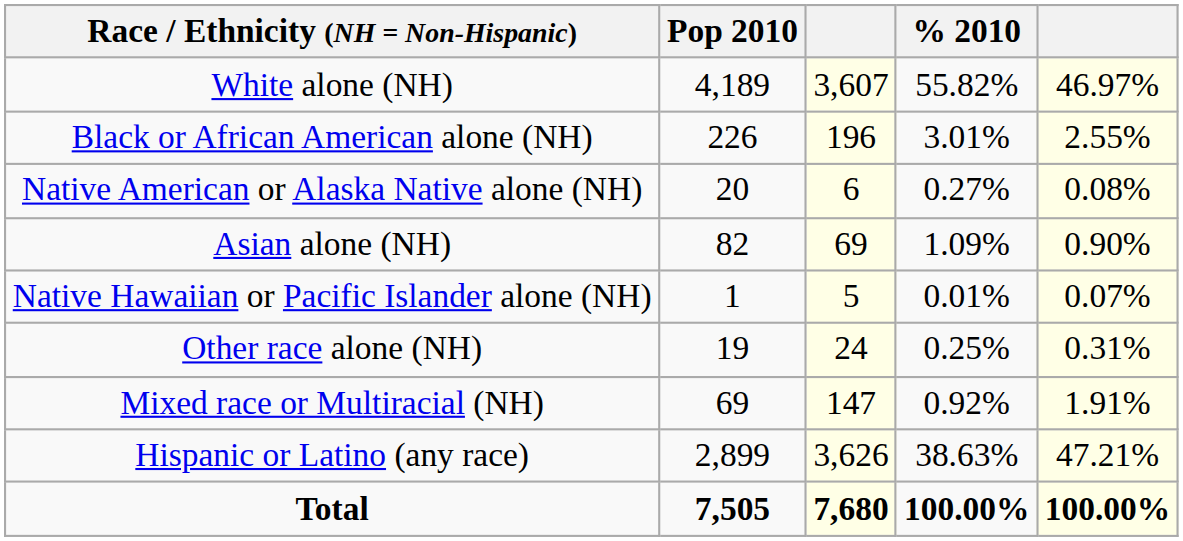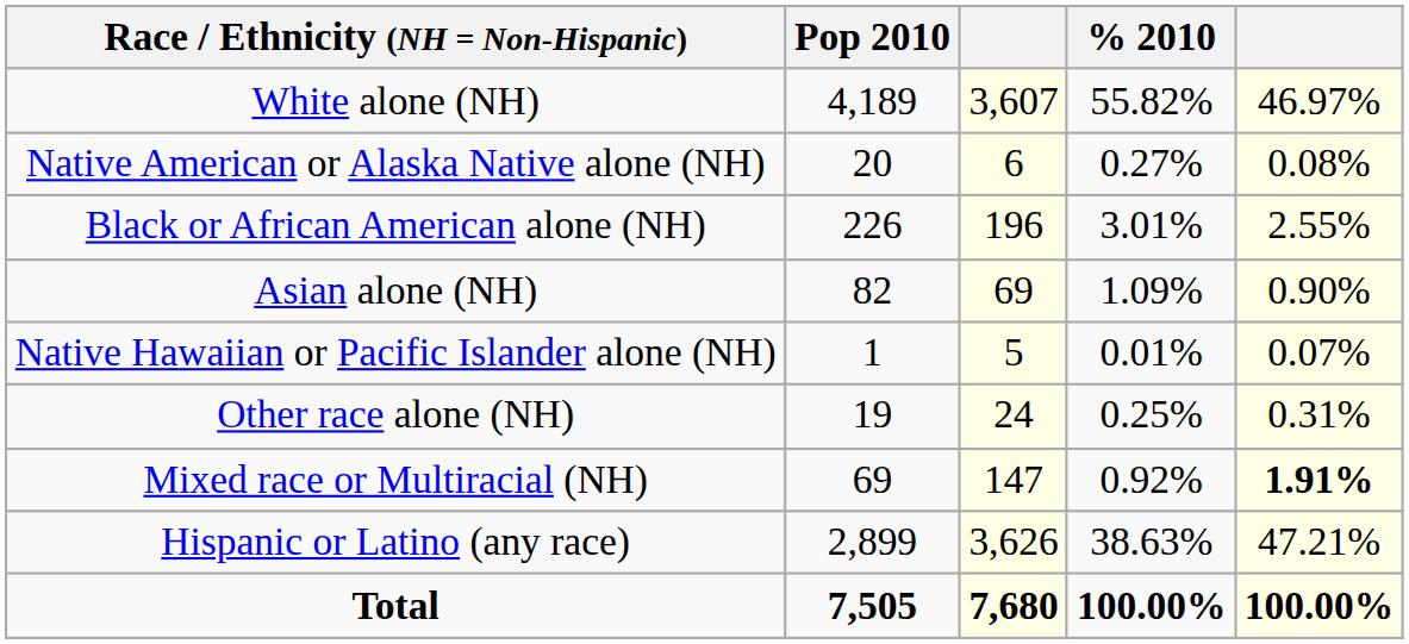rows swapped: Black or African American alone (NH) <-> Native American or Alaska Native alone (NH)
Mixed race or Multiracial (NH) | column 5: normal -> bold
